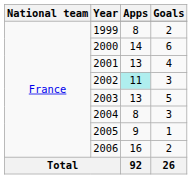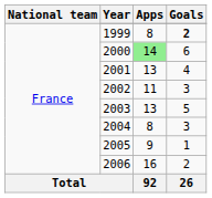1999 | Goals: normal -> bold
2000 | Apps: no background -> lightgreen background
2002 | Apps: paleturquoise background -> no background
